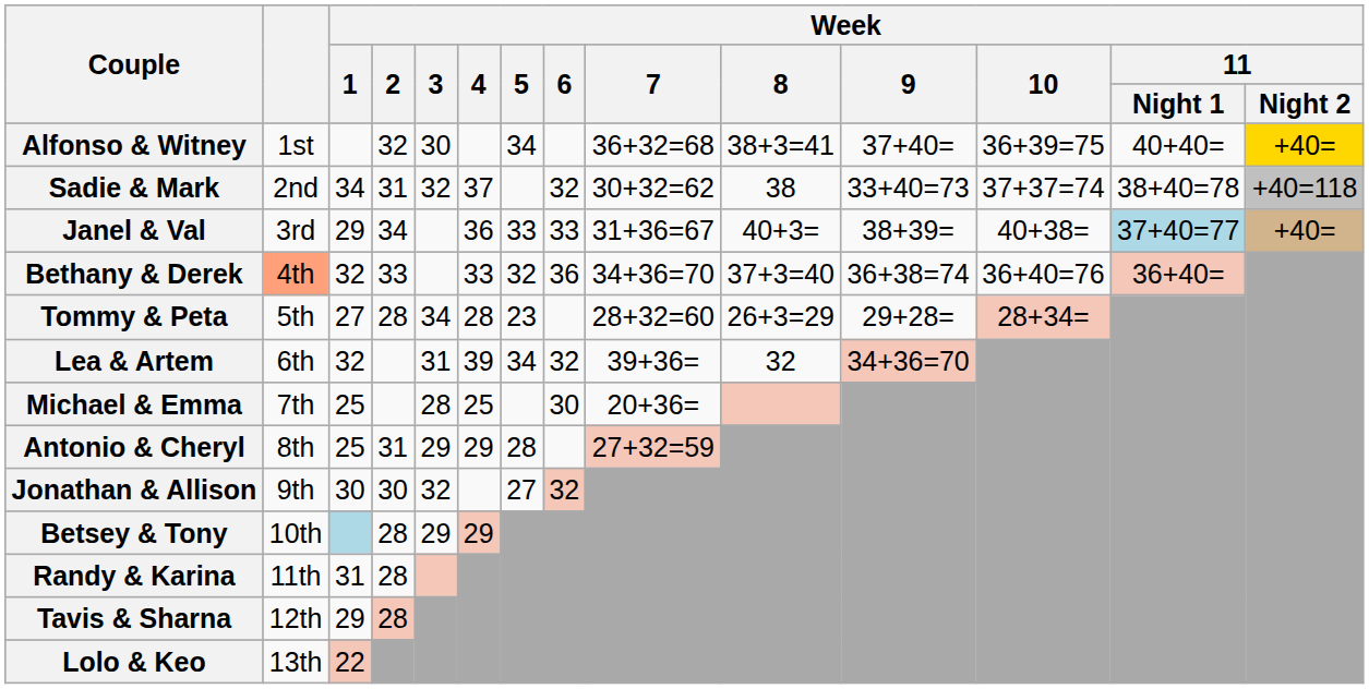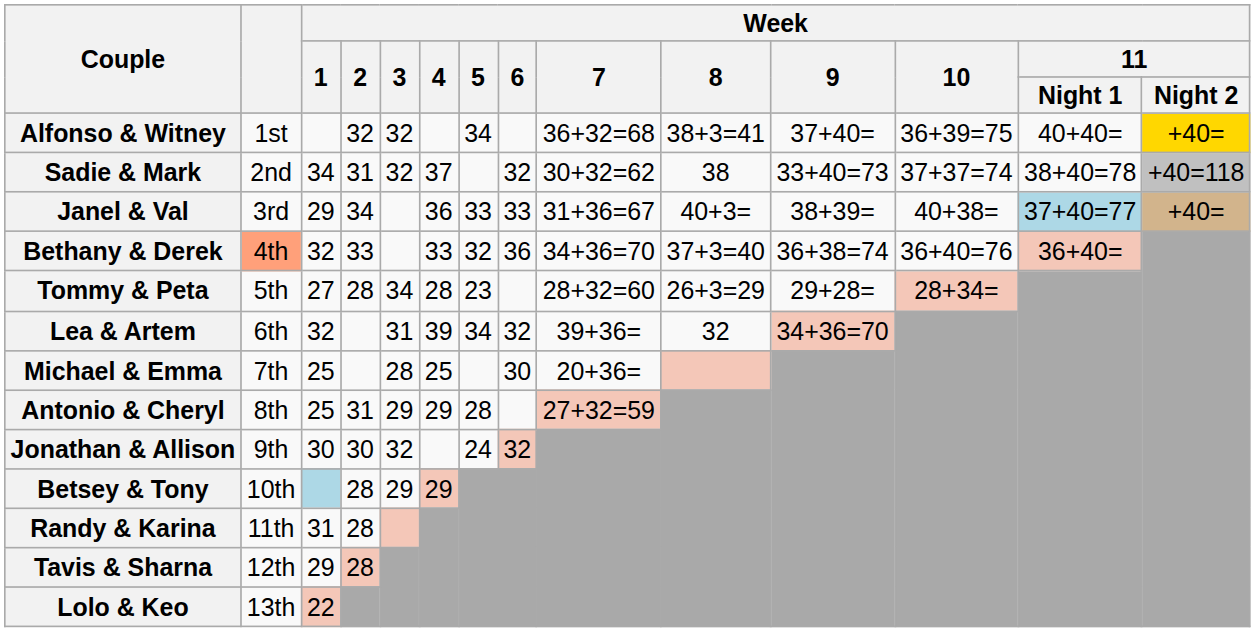Alfonso & Witney | Week / 3: 30 -> 32
Jonathan & Allison | Week / 5: 27 -> 24
